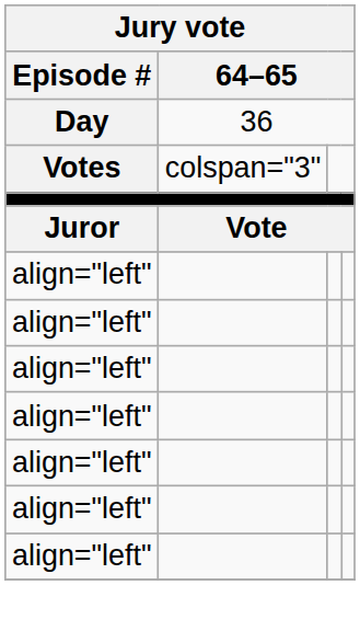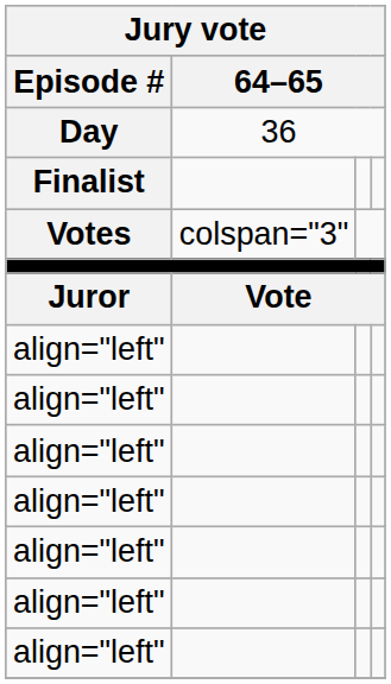+ row: Finalist
